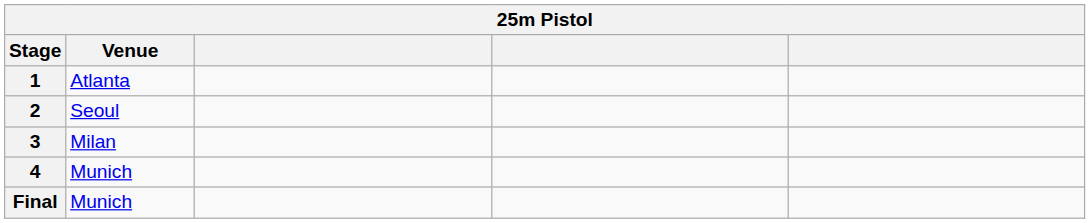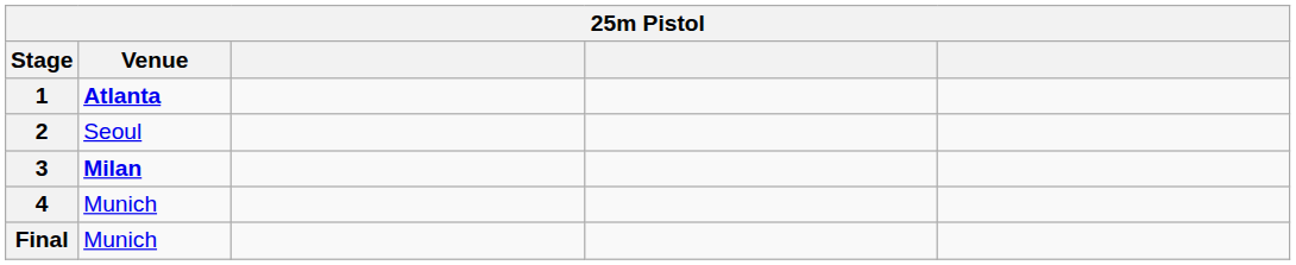1 | Venue: normal -> bold
3 | Venue: normal -> bold
